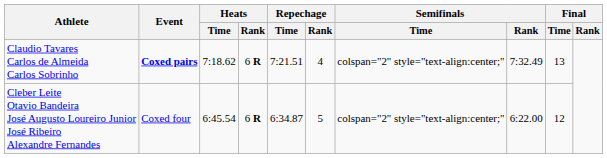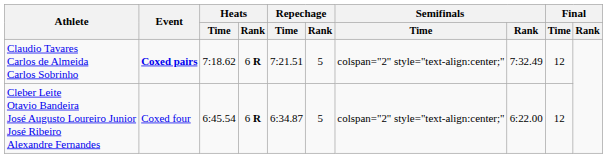Claudio Tavares Carlos de Almeida Carlos Sobrinho | Repechage / Rank: 4 -> 5
Claudio Tavares Carlos de Almeida Carlos Sobrinho | Final / Time: 13 -> 12
